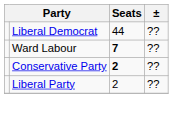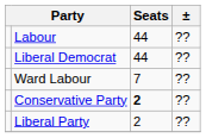+ row: Labour | 44 | ??
Ward Labour | Seats: bold -> normal
